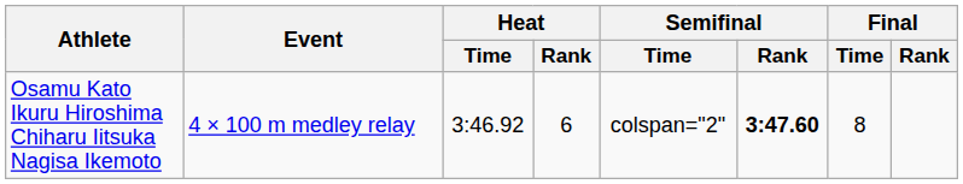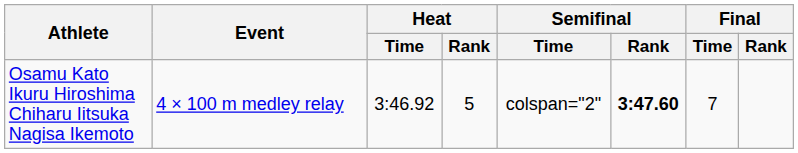Osamu Kato Ikuru Hiroshima Chiharu Iitsuka Nagisa Ikemoto | Heat / Rank: 6 -> 5
Osamu Kato Ikuru Hiroshima Chiharu Iitsuka Nagisa Ikemoto | Final / Time: 8 -> 7
